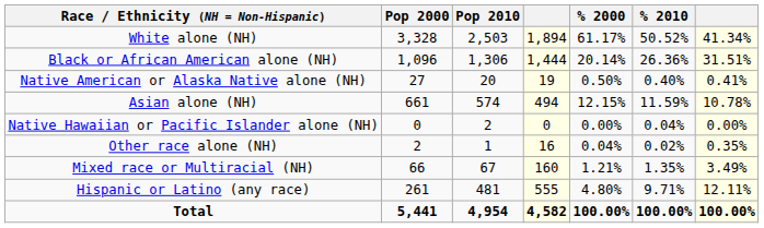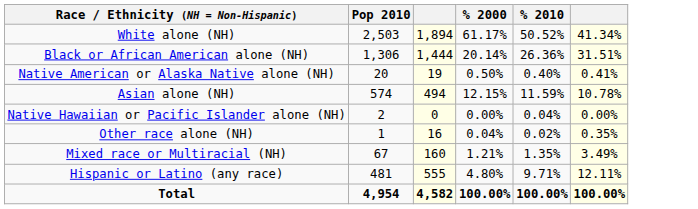- column: Pop 2000 | 3,328 | 1,096 | 27 | 661 | 0 | 2 | 66 | 261 | 5,441
